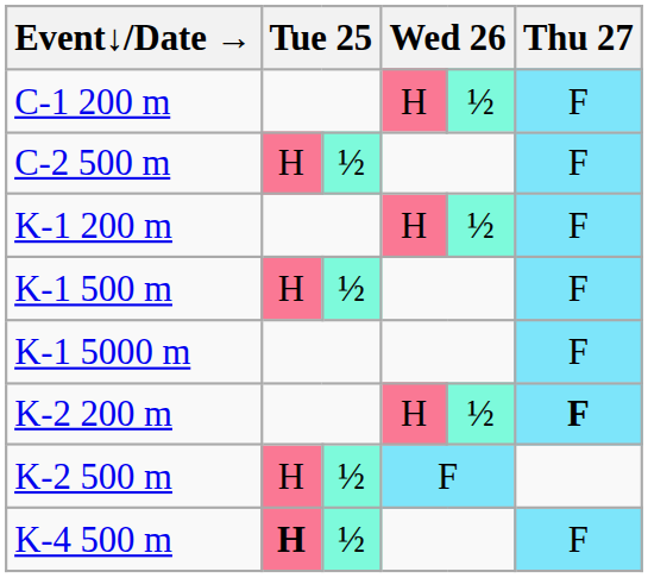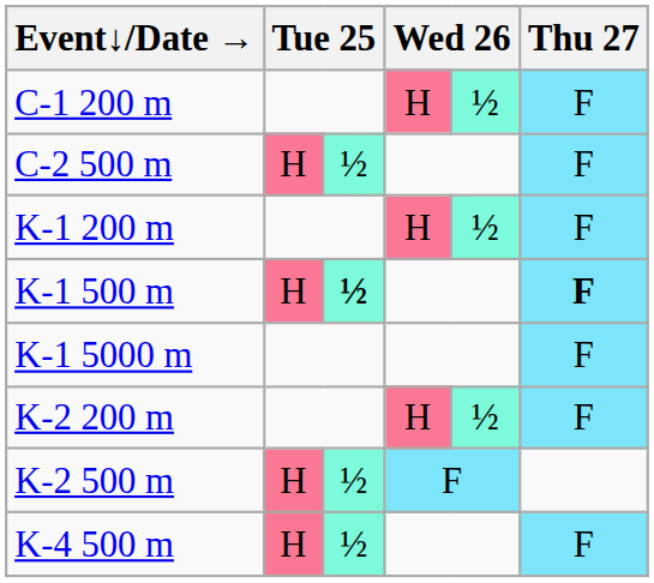K-1 500 m | column 3: normal -> bold
K-1 500 m | Thu 27: normal -> bold
K-2 200 m | Thu 27: bold -> normal
K-4 500 m | column 2: bold -> normal
